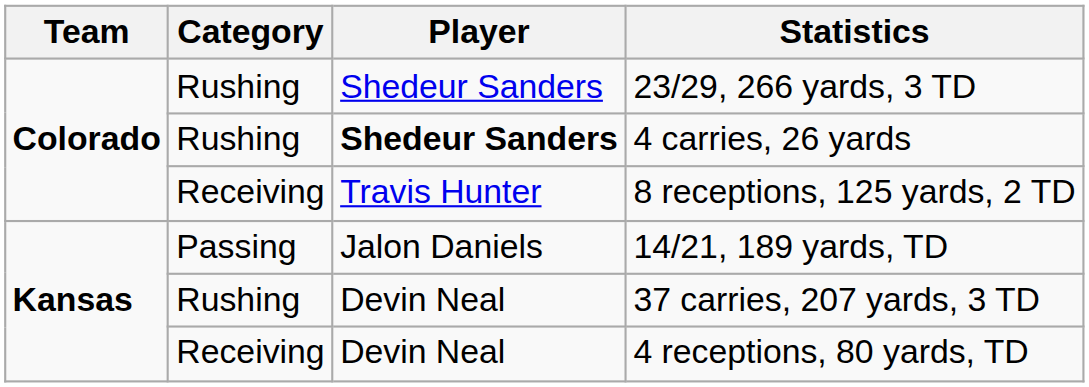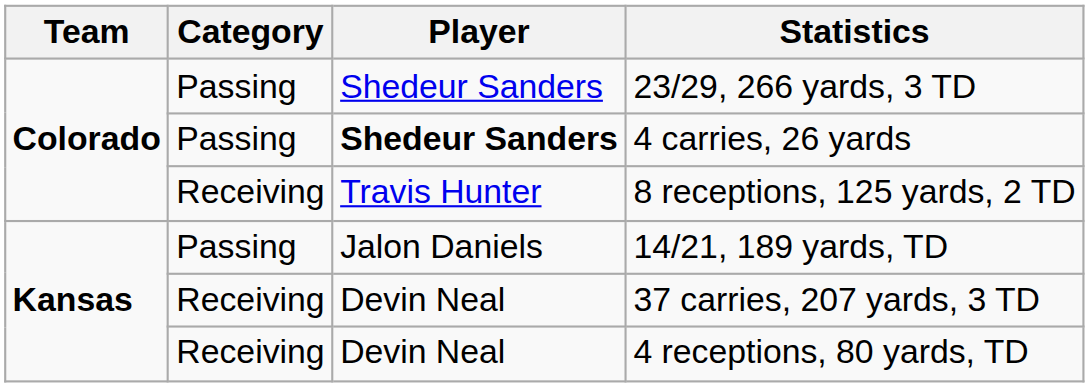23/29, 266 yards, 3 TD | Category: Rushing -> Passing
4 carries, 26 yards | Category: Rushing -> Passing
37 carries, 207 yards, 3 TD | Category: Rushing -> Receiving
